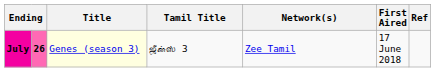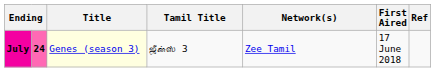July | column 2: 26 -> 24
